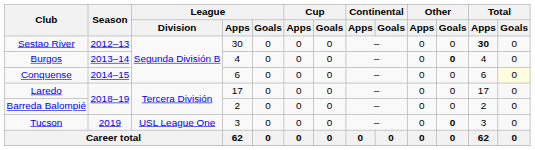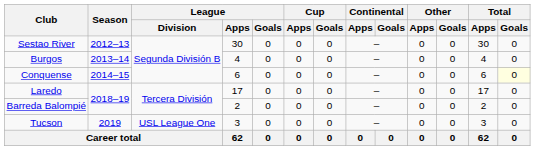Sestao River | Total / Apps: bold -> normal
Burgos | Other / Goals: bold -> normal
Tucson | Other / Goals: bold -> normal
